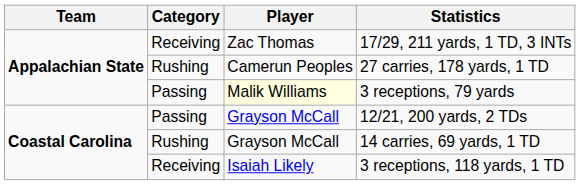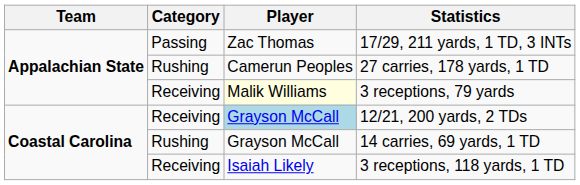17/29, 211 yards, 1 TD, 3 INTs | Category: Receiving -> Passing
3 receptions, 79 yards | Category: Passing -> Receiving
12/21, 200 yards, 2 TDs | Category: Passing -> Receiving
12/21, 200 yards, 2 TDs | Player: no background -> lightblue background
